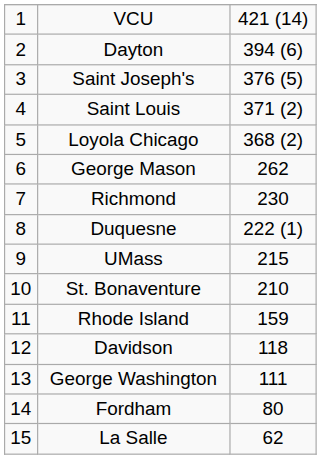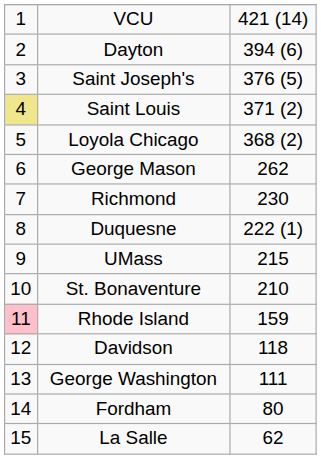Saint Louis | column 1: no background -> khaki background
Rhode Island | column 1: no background -> pink background
